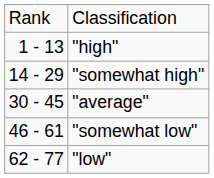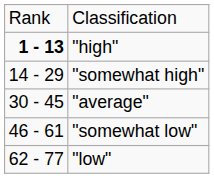"high" | column 1: normal -> bold
